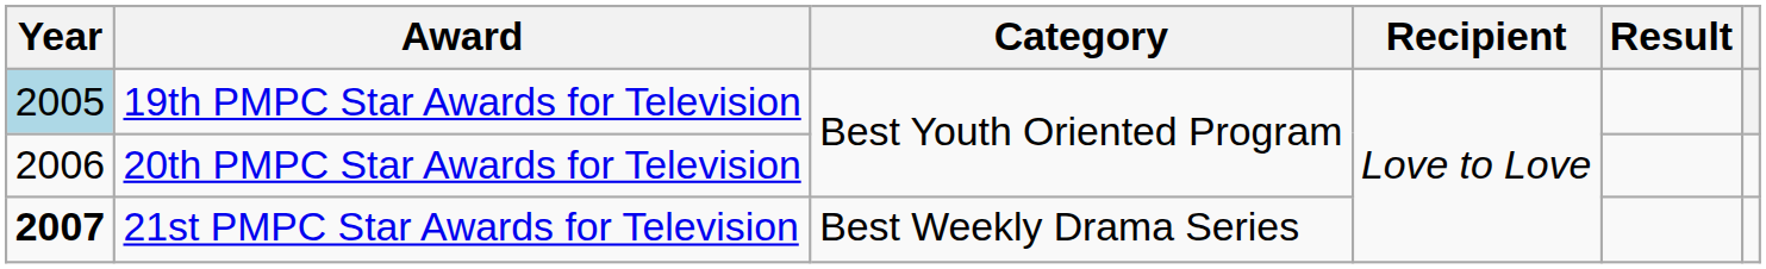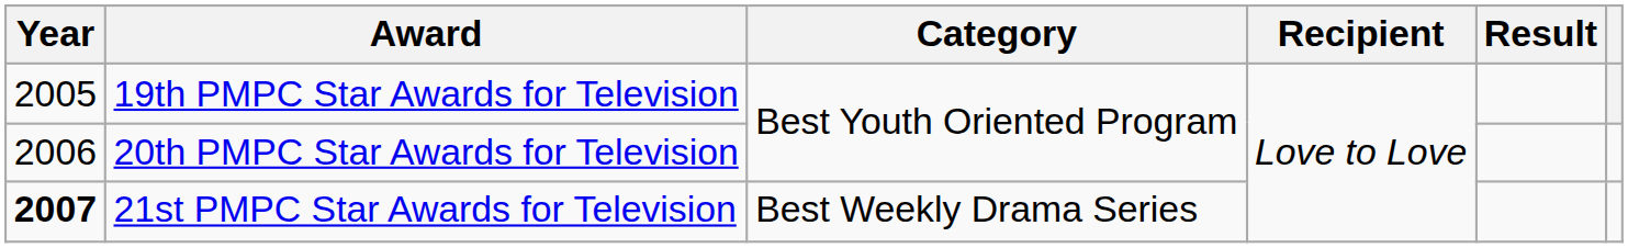19th PMPC Star Awards for Television | Year: lightblue background -> no background
